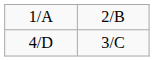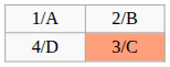4/D | column 2: no background -> lightsalmon background
